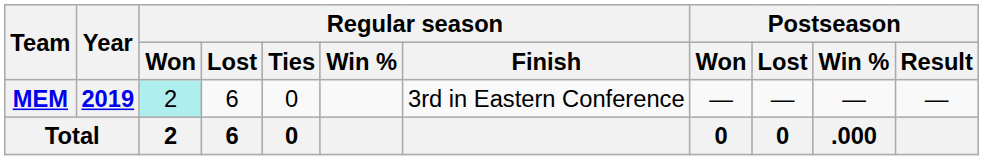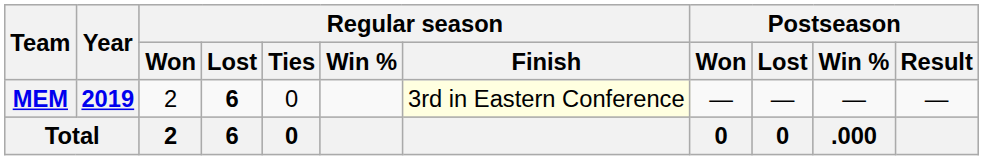MEM | Regular season / Won: paleturquoise background -> no background
MEM | Regular season / Lost: normal -> bold
MEM | Regular season / Finish: no background -> lightyellow background
